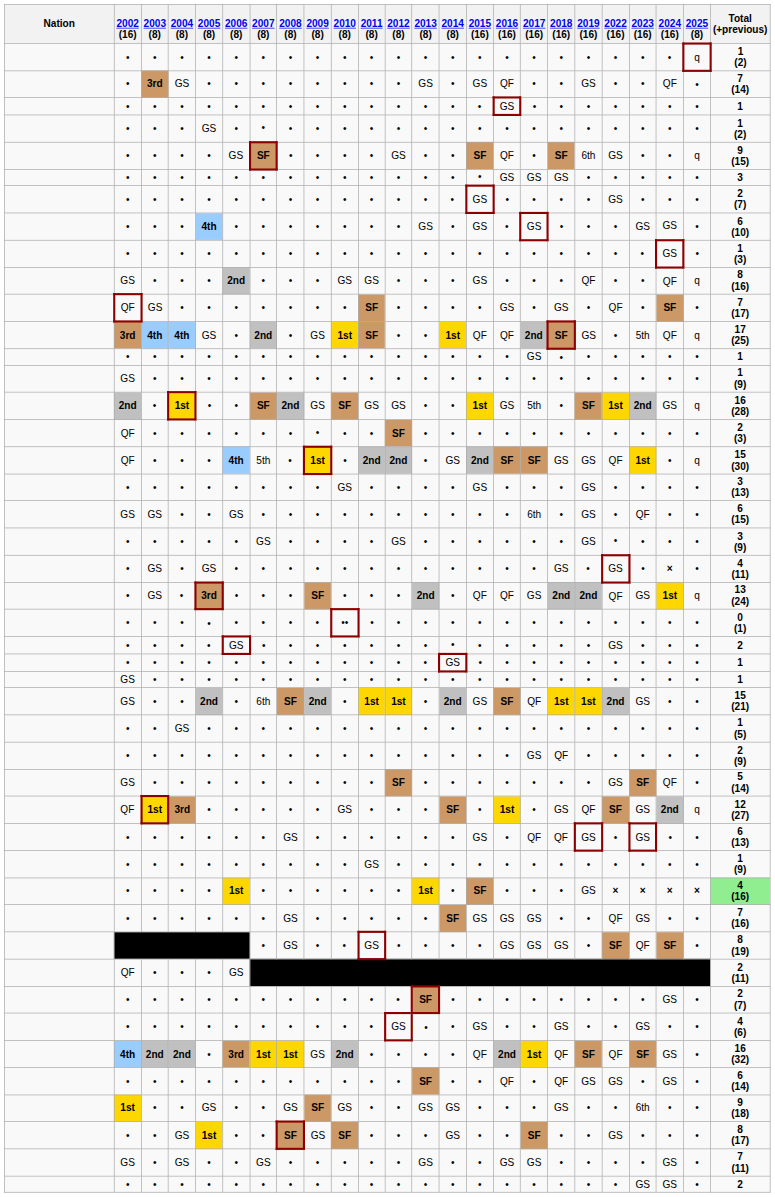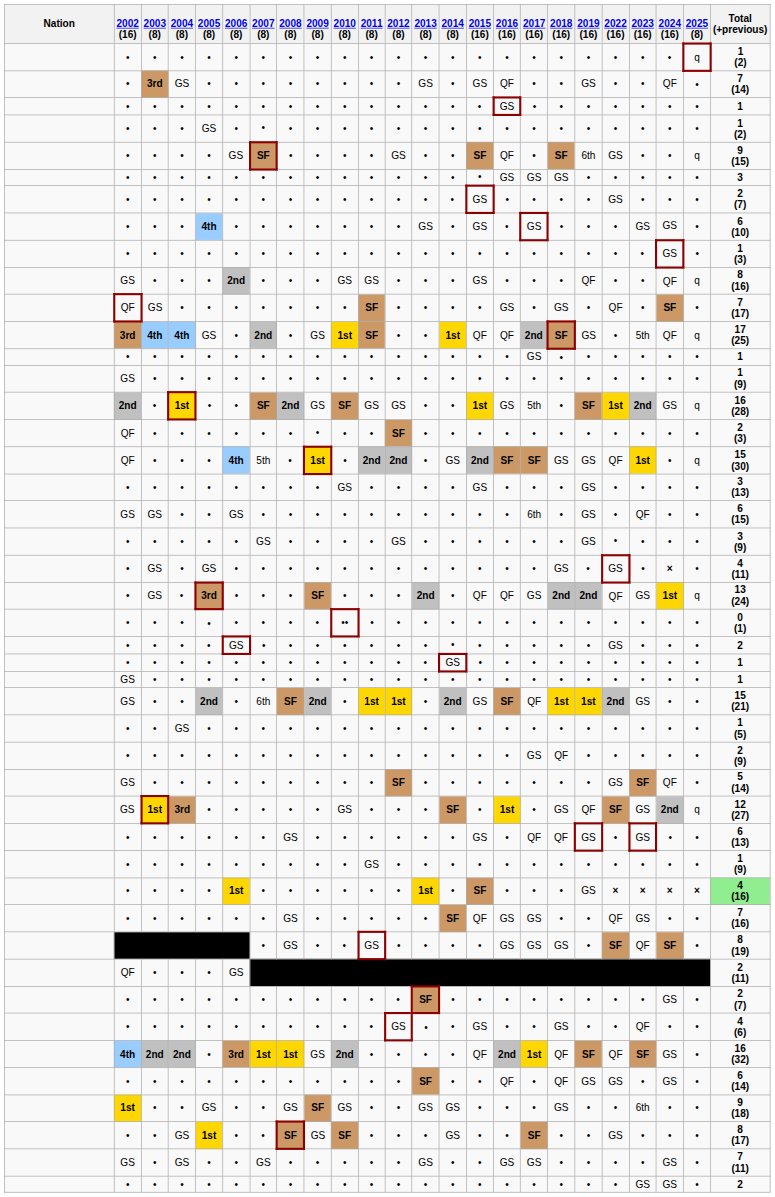row 32 | 2002 (16): QF -> GS
row 36 | 2015 (16): GS -> QF
row 40 | 2023 (16): GS -> QF
